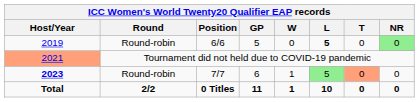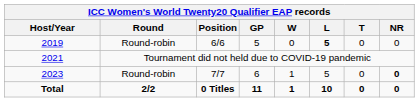6/6 | ICC Women's World Twenty20 Qualifier EAP records / NR: lightgreen background -> no background
Tournament did not held due to COVID-19 pandemic | ICC Women's World Twenty20 Qualifier EAP records / Host/Year: lightsalmon background -> no background
7/7 | ICC Women's World Twenty20 Qualifier EAP records / Host/Year: bold -> normal
7/7 | ICC Women's World Twenty20 Qualifier EAP records / L: lightgreen background -> no background
7/7 | ICC Women's World Twenty20 Qualifier EAP records / T: lightsalmon background -> no background
7/7 | ICC Women's World Twenty20 Qualifier EAP records / NR: normal -> bold
